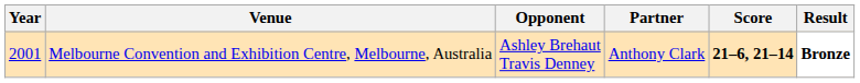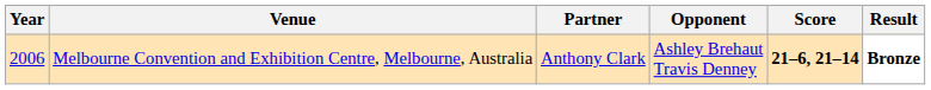columns swapped: Partner <-> Opponent
row 2 | Year: 2001 -> 2006
